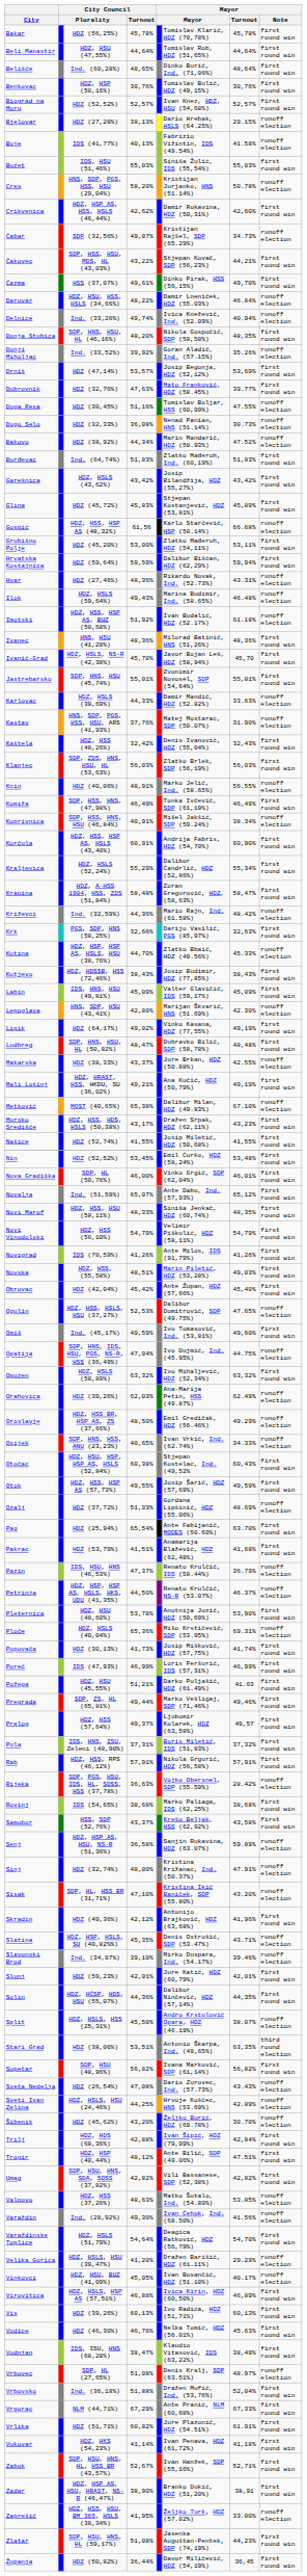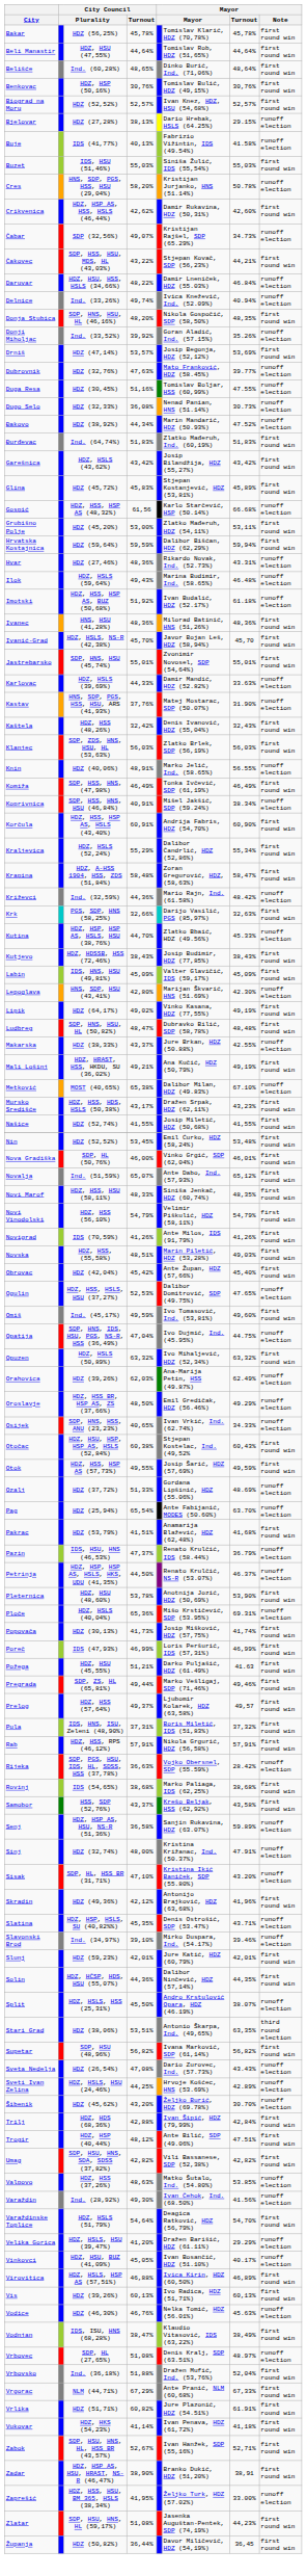- row: Čazma | HSS (37,07%) | 49,61% | Dinko Pirak, HSS (56,15%) | 49,70% | first round win
Dubrovnik | Mayor / Note: first round win -> runoff election
Pag | Mayor / Note: first round win -> runoff election
Vodice | Mayor / Note: first round win -> runoff election
